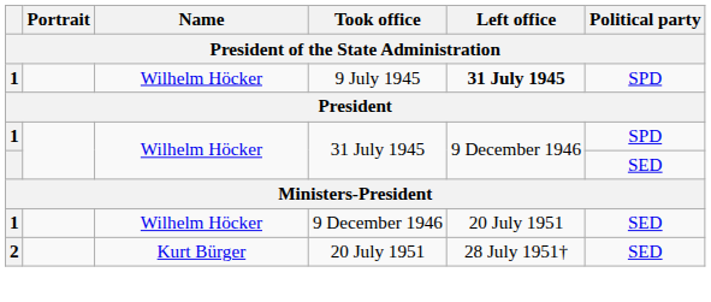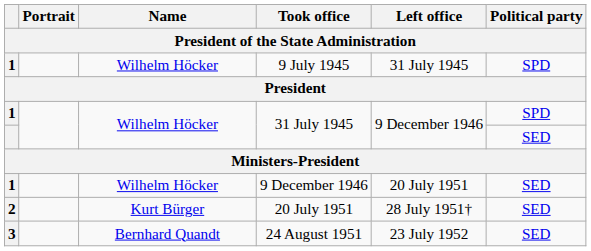9 July 1945 | Left office: bold -> normal
+ row: 3 | Bernhard Quandt | 24 August 1951 | 23 July 1952 | SED
